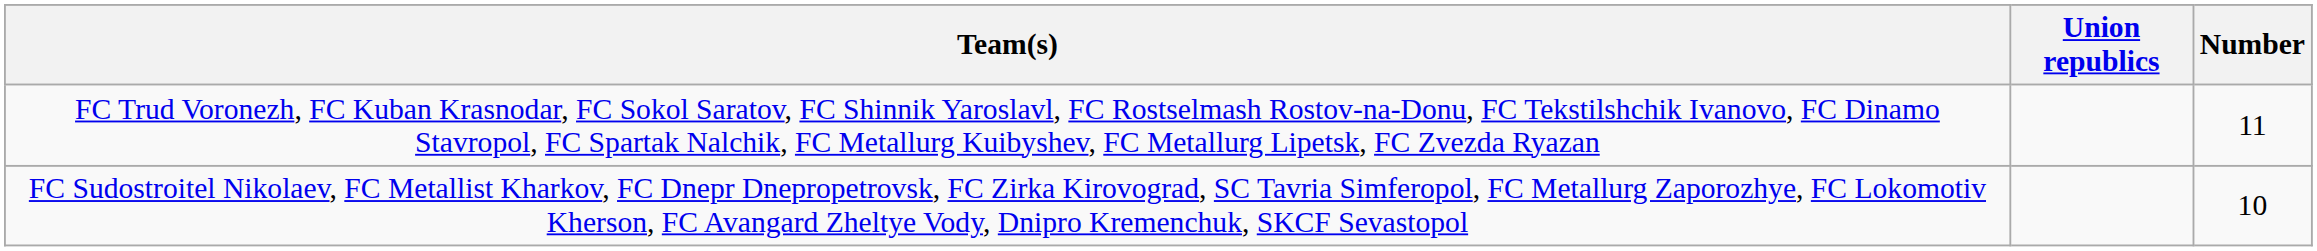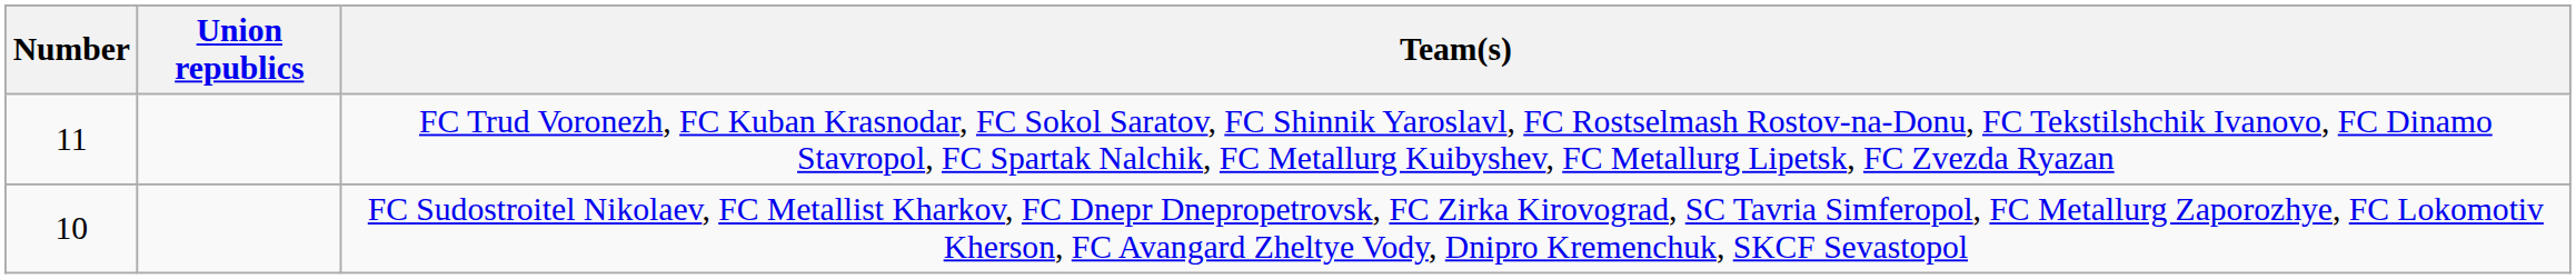columns swapped: Number <-> Team(s)
